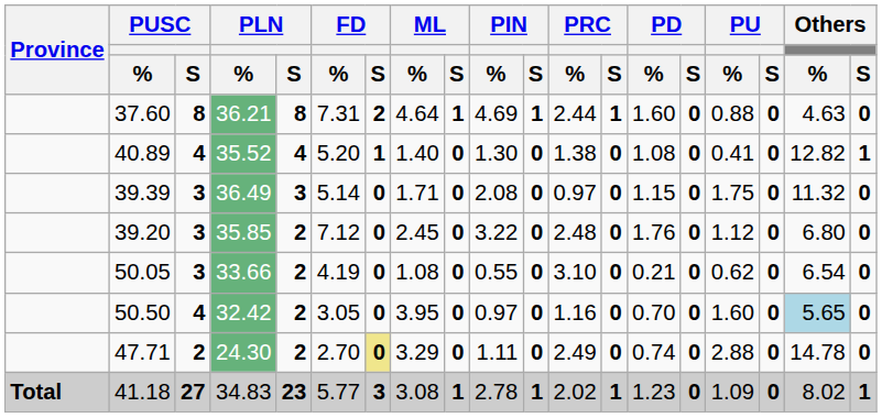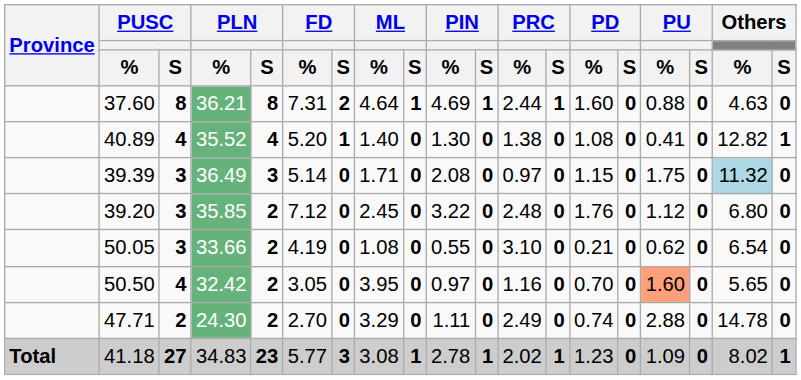39.39 | Others / %: no background -> lightblue background
50.50 | PU / %: no background -> lightsalmon background
50.50 | Others / %: lightblue background -> no background
47.71 | FD / S: khaki background -> no background
